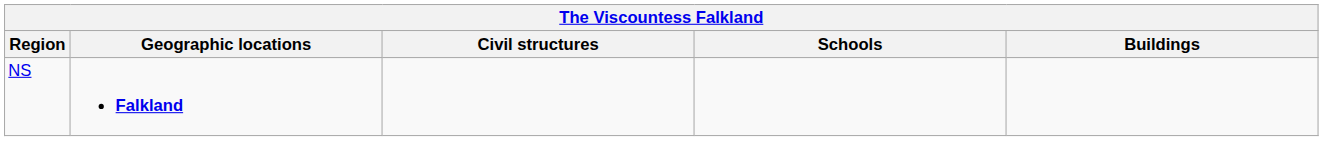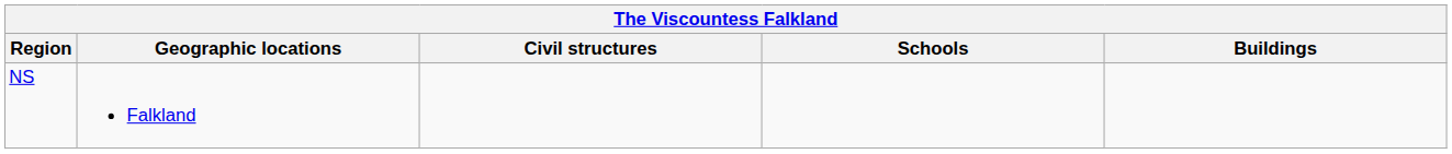NS | Geographic locations: bold -> normal
